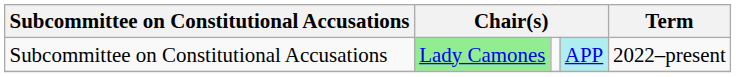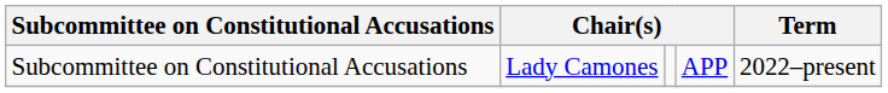row 2 | column 2: lightgreen background -> no background
row 2 | column 4: paleturquoise background -> no background
